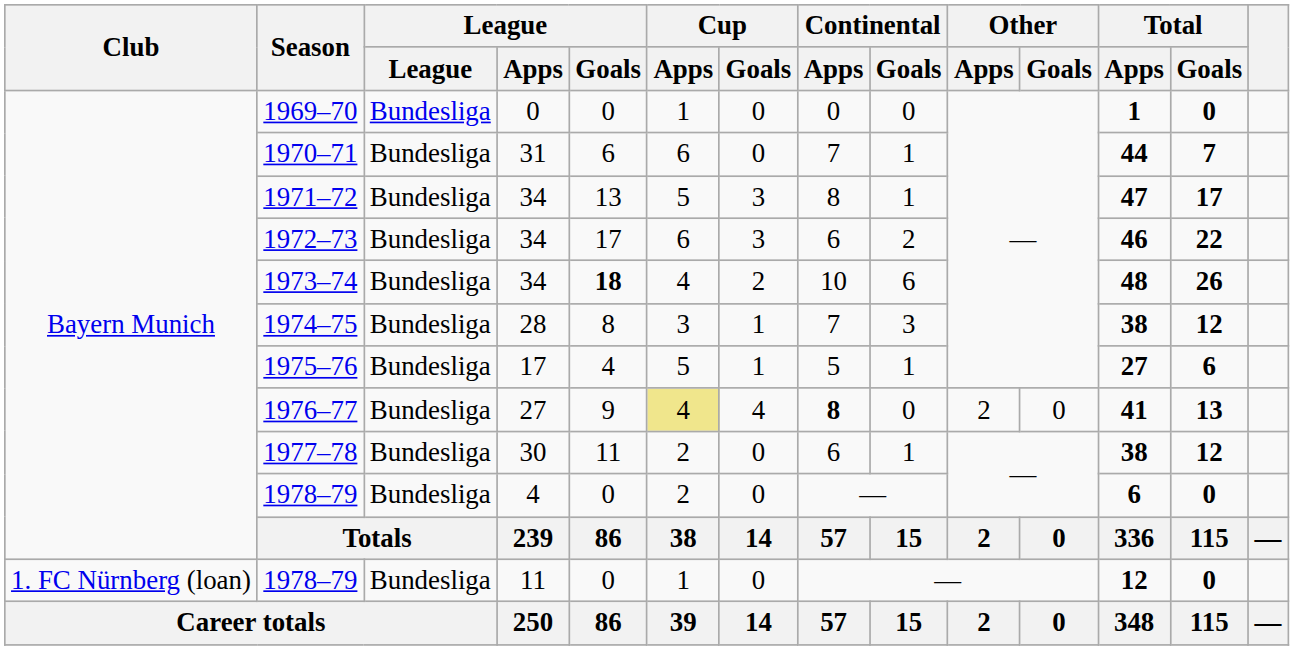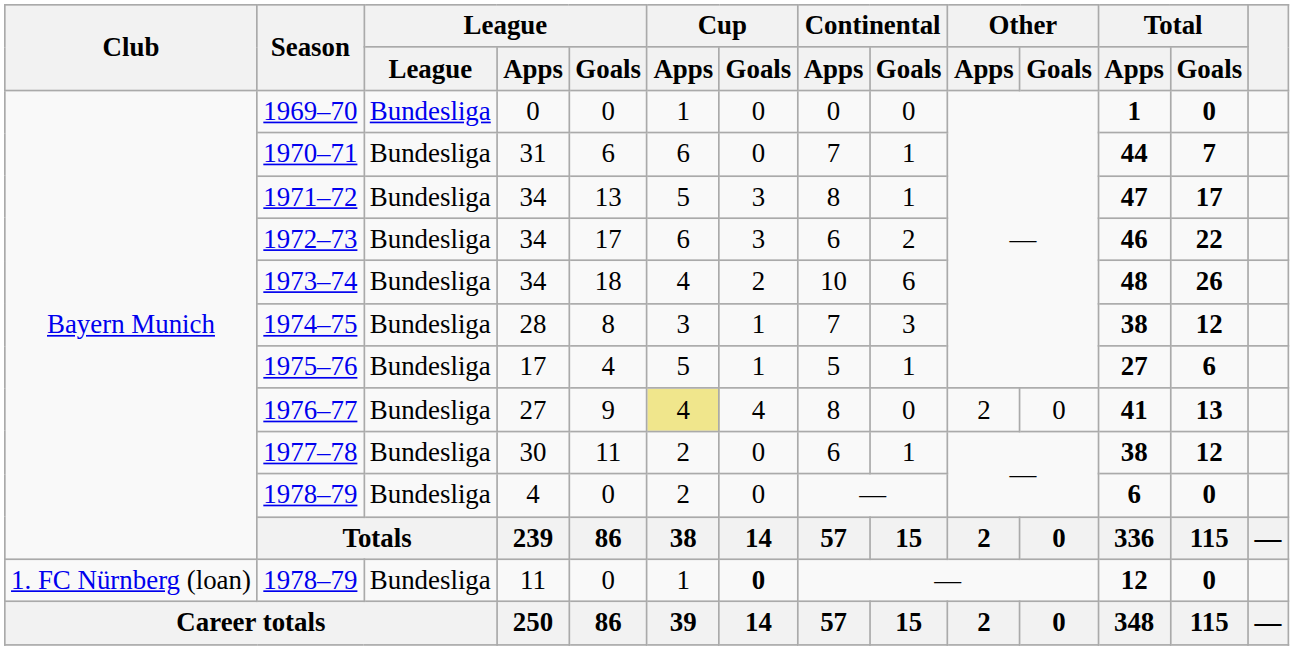1973–74 | League / Goals: bold -> normal
1976–77 | Continental / Apps: bold -> normal
1978–79 / 11 | Cup / Goals: normal -> bold
